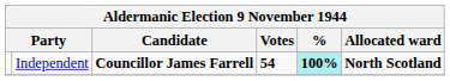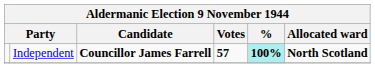Independent | Votes: 54 -> 57
